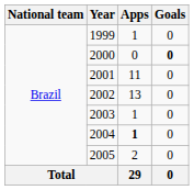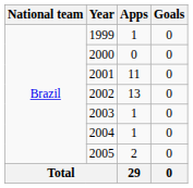2000 | Goals: bold -> normal
2004 | Apps: bold -> normal
